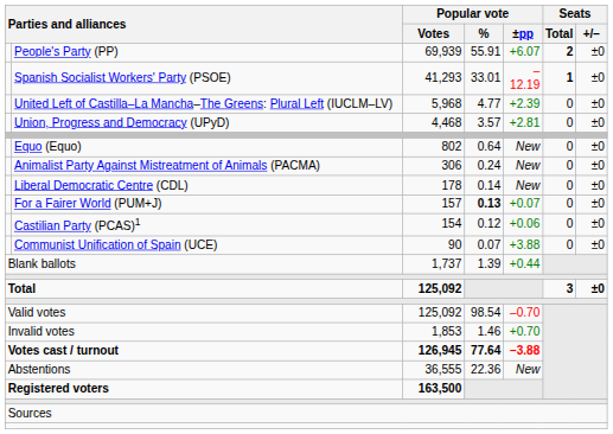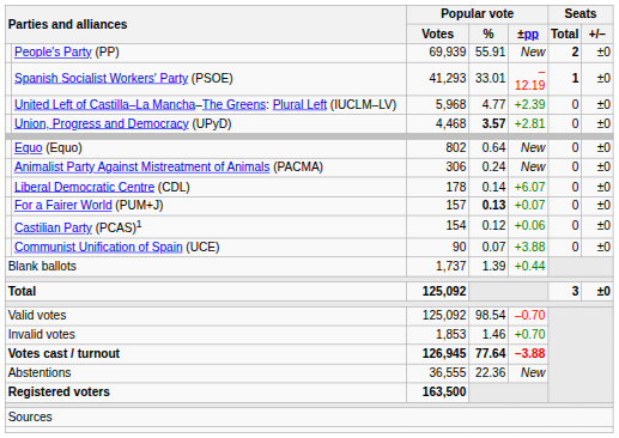People's Party (PP) | Popular vote / ±pp: +6.07 -> New
Union, Progress and Democracy (UPyD) | Popular vote / %: normal -> bold
Liberal Democratic Centre (CDL) | Popular vote / ±pp: New -> +6.07
